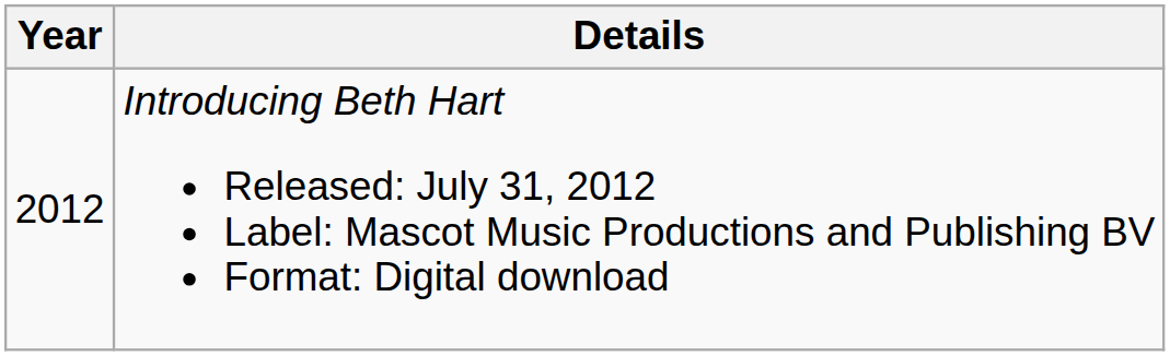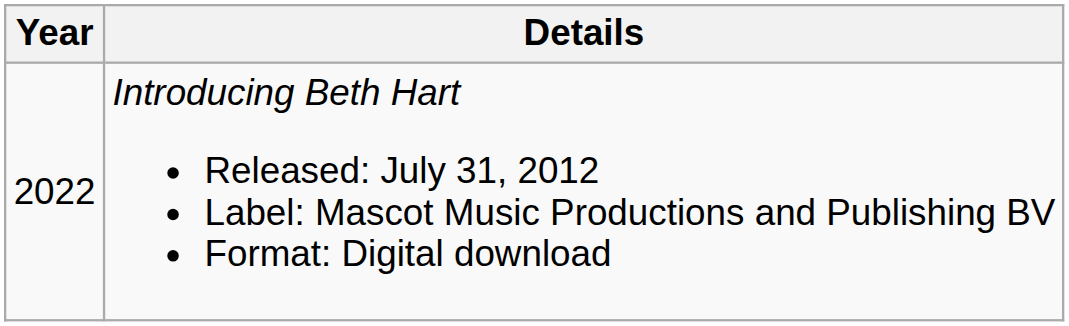row 2 | Year: 2012 -> 2022
